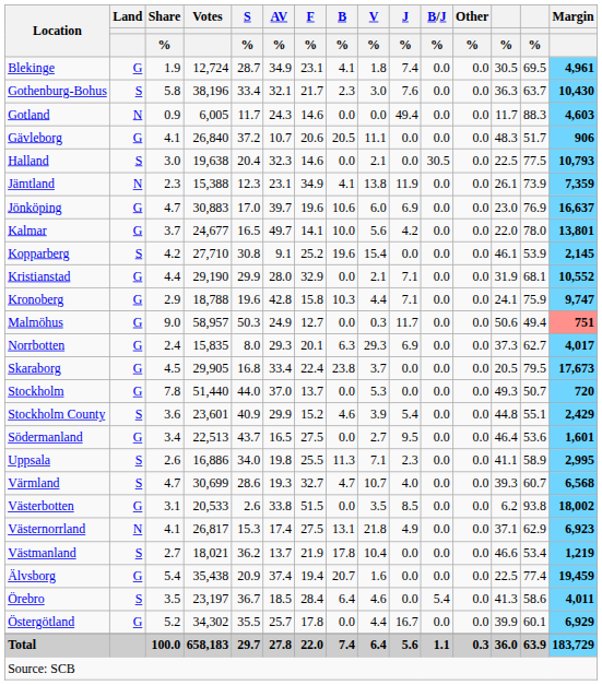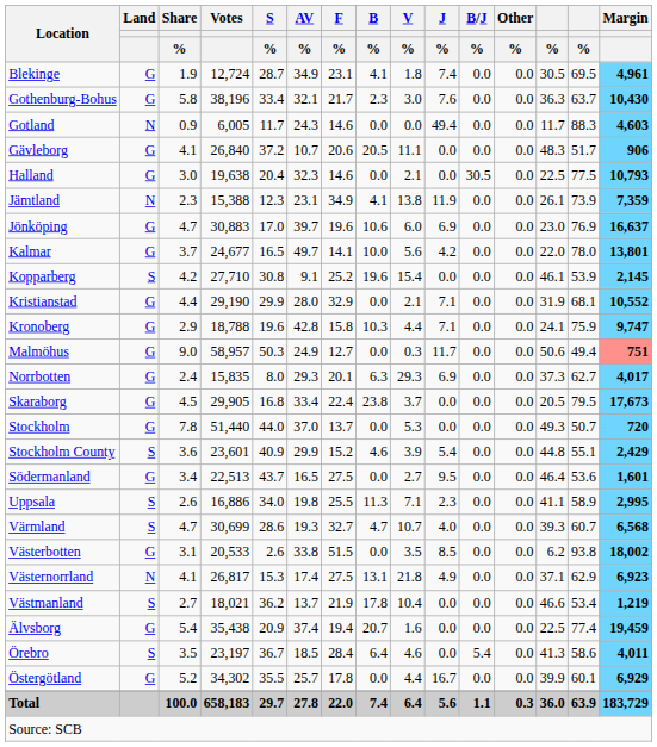Gothenburg-Bohus | Land: S -> G
Halland | Land: S -> G
